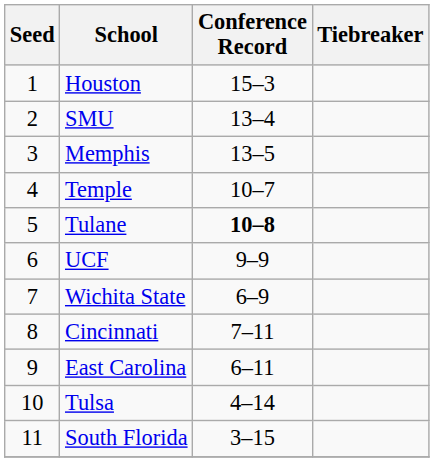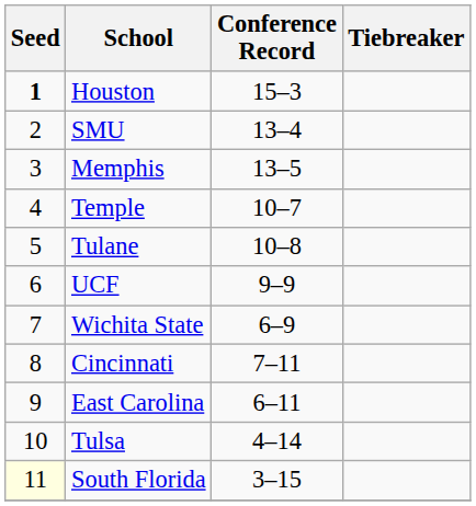Houston | Seed: normal -> bold
Tulane | Conference Record: bold -> normal
South Florida | Seed: no background -> lightyellow background
